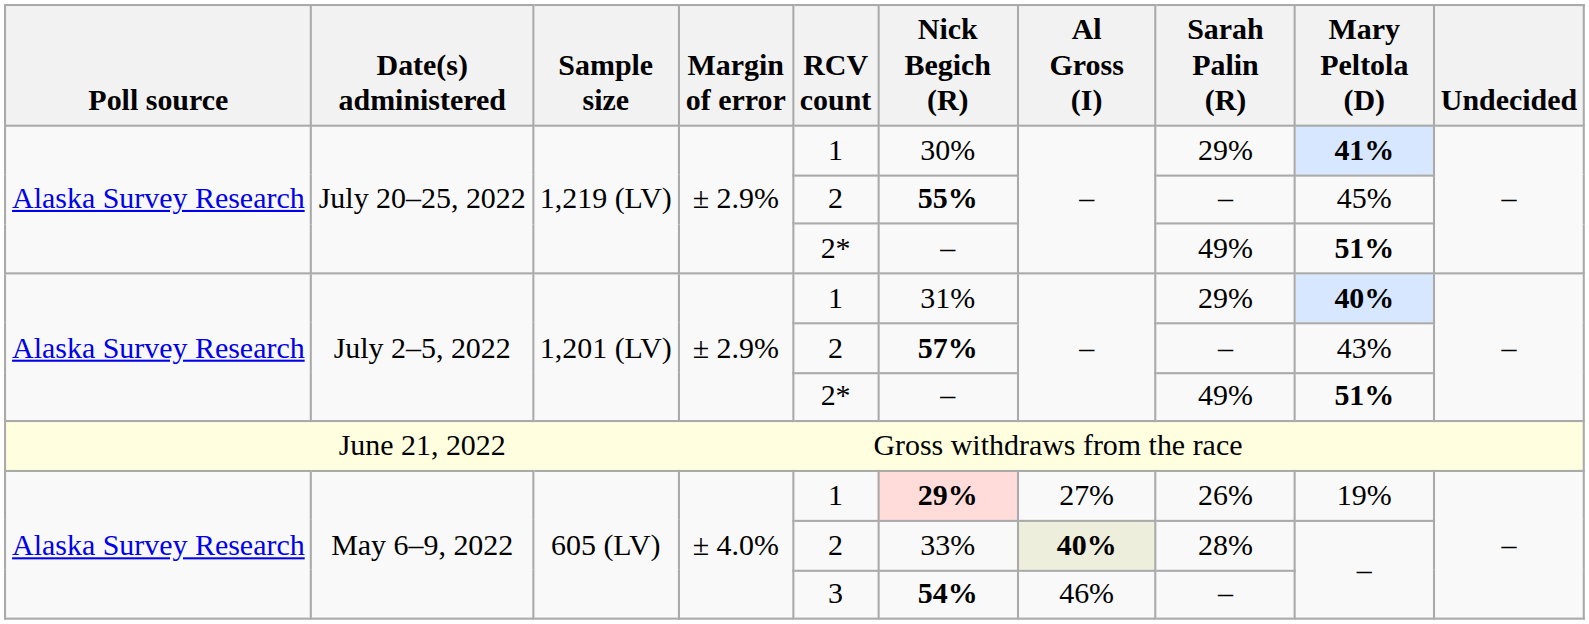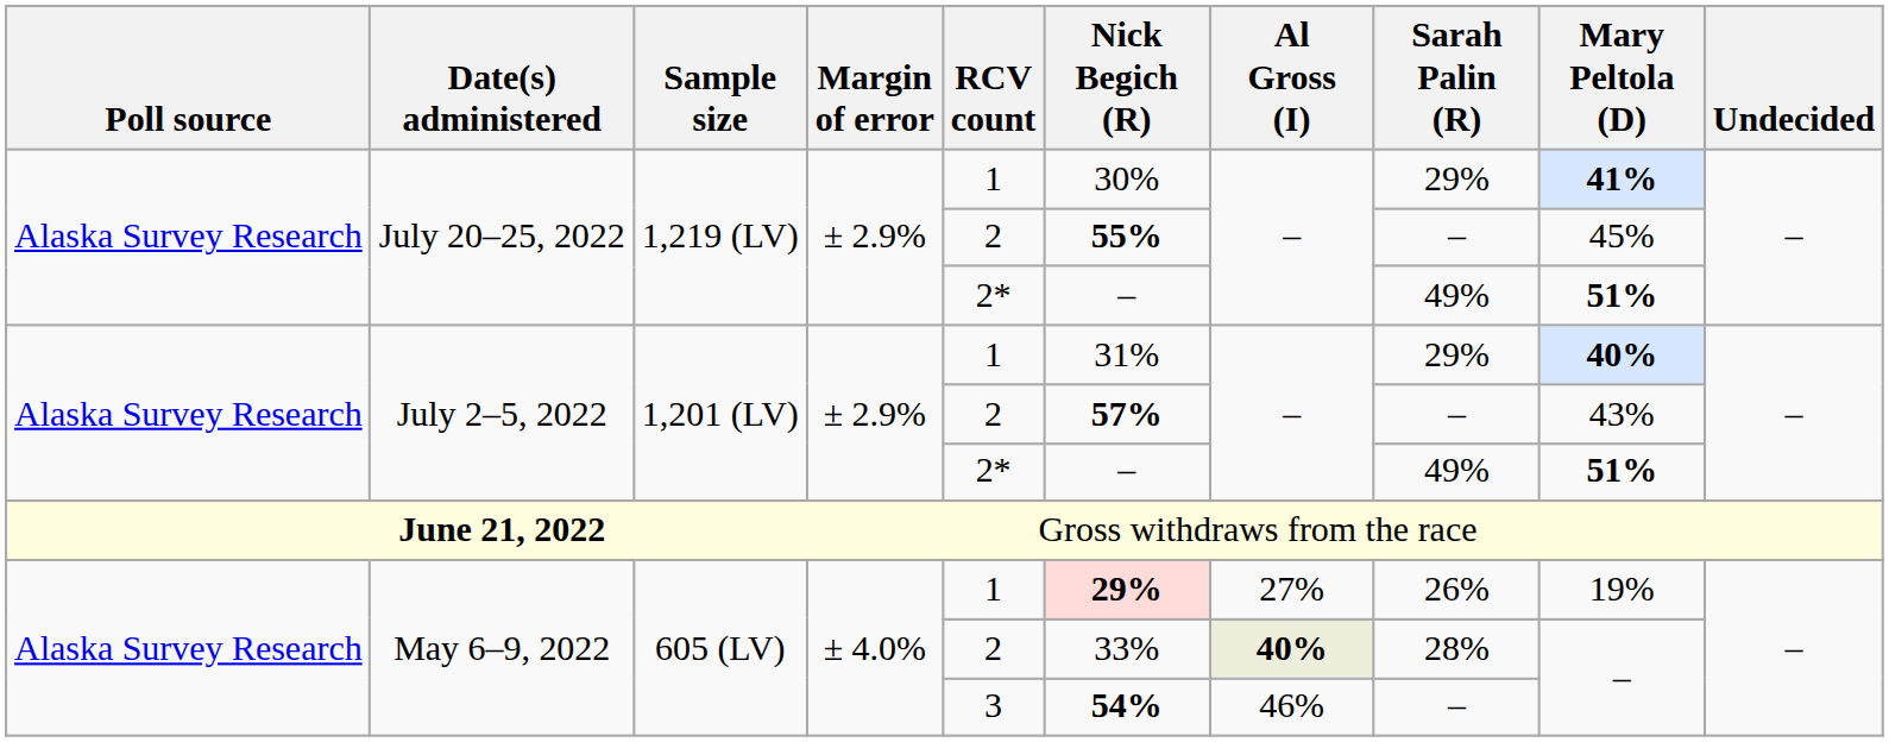June 21, 2022 | Date(s) administered: normal -> bold
